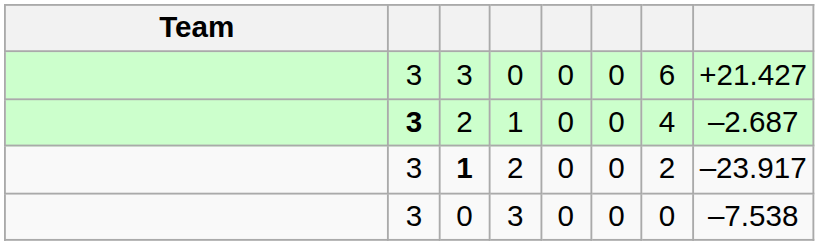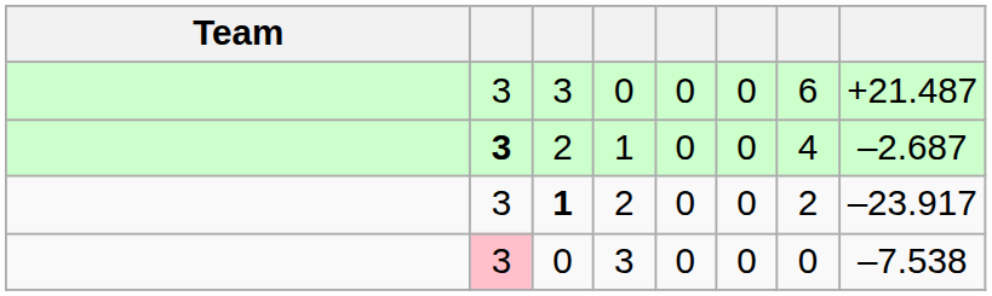row 2 | column 8: +21.427 -> +21.487
row 5 | column 2: no background -> pink background
